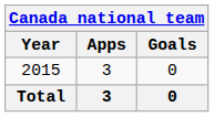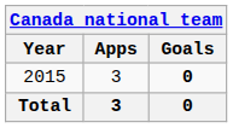2015 | Goals: normal -> bold
